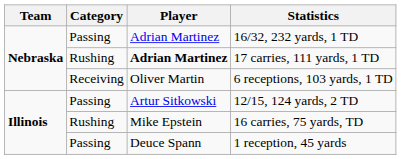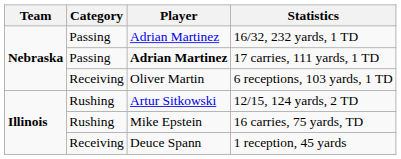17 carries, 111 yards, 1 TD | Category: Rushing -> Passing
12/15, 124 yards, 2 TD | Category: Passing -> Rushing
1 reception, 45 yards | Category: Passing -> Receiving
